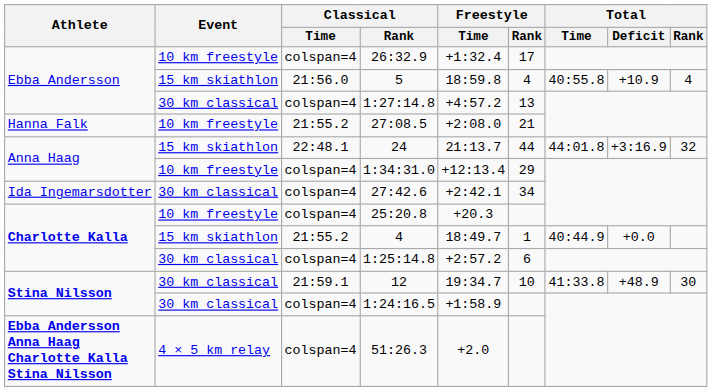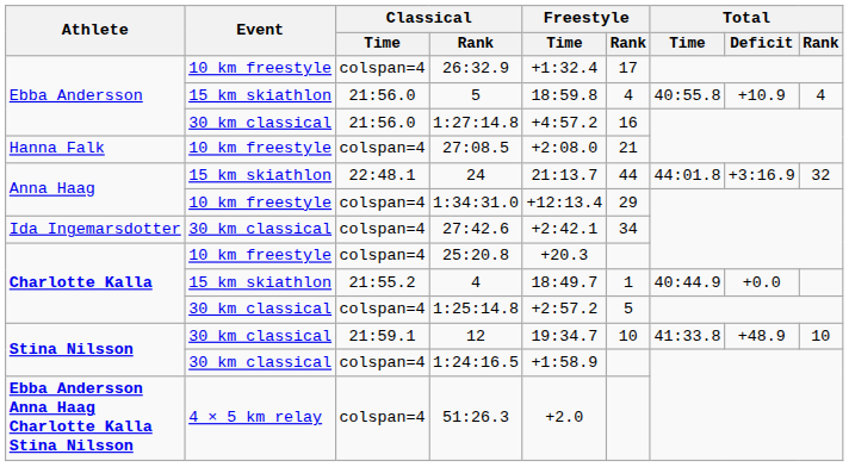1:27:14.8 | Classical / Time: colspan=4 -> 21:56.0
1:27:14.8 | Freestyle / Rank: 13 -> 16
27:08.5 | Classical / Time: 21:55.2 -> colspan=4
1:25:14.8 | Freestyle / Rank: 6 -> 5
12 | Total / Rank: 30 -> 10
